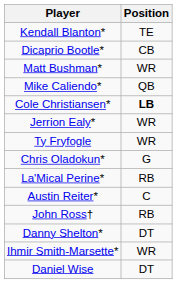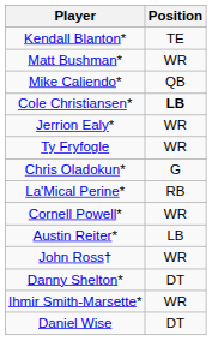- row: Dicaprio Bootle* | CB
+ row: Cornell Powell* | WR
Austin Reiter* | Position: C -> LB
John Ross† | Position: RB -> WR
